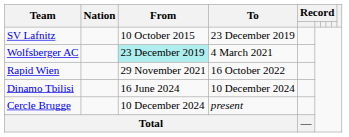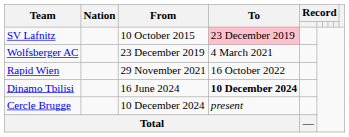SV Lafnitz | To: no background -> pink background
Wolfsberger AC | From: paleturquoise background -> no background
Dinamo Tbilisi | To: normal -> bold
